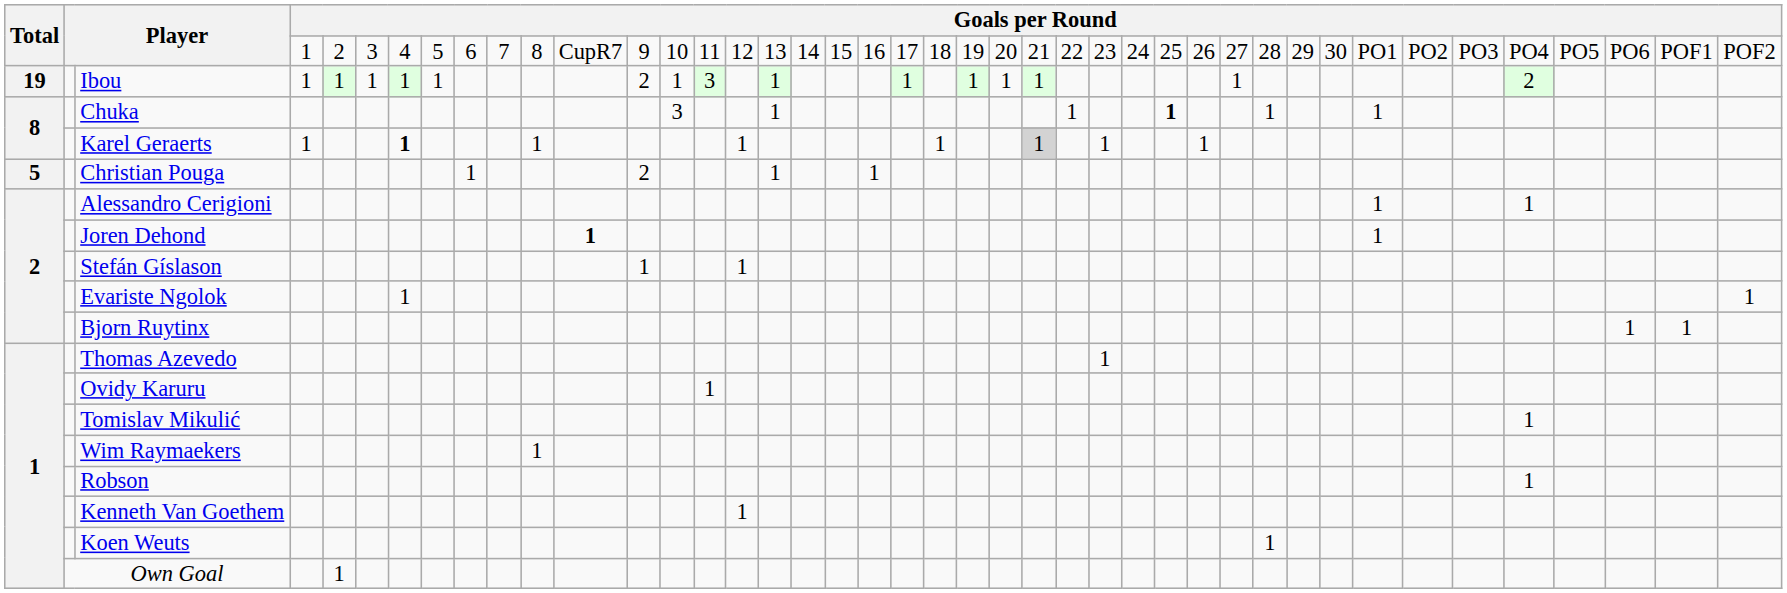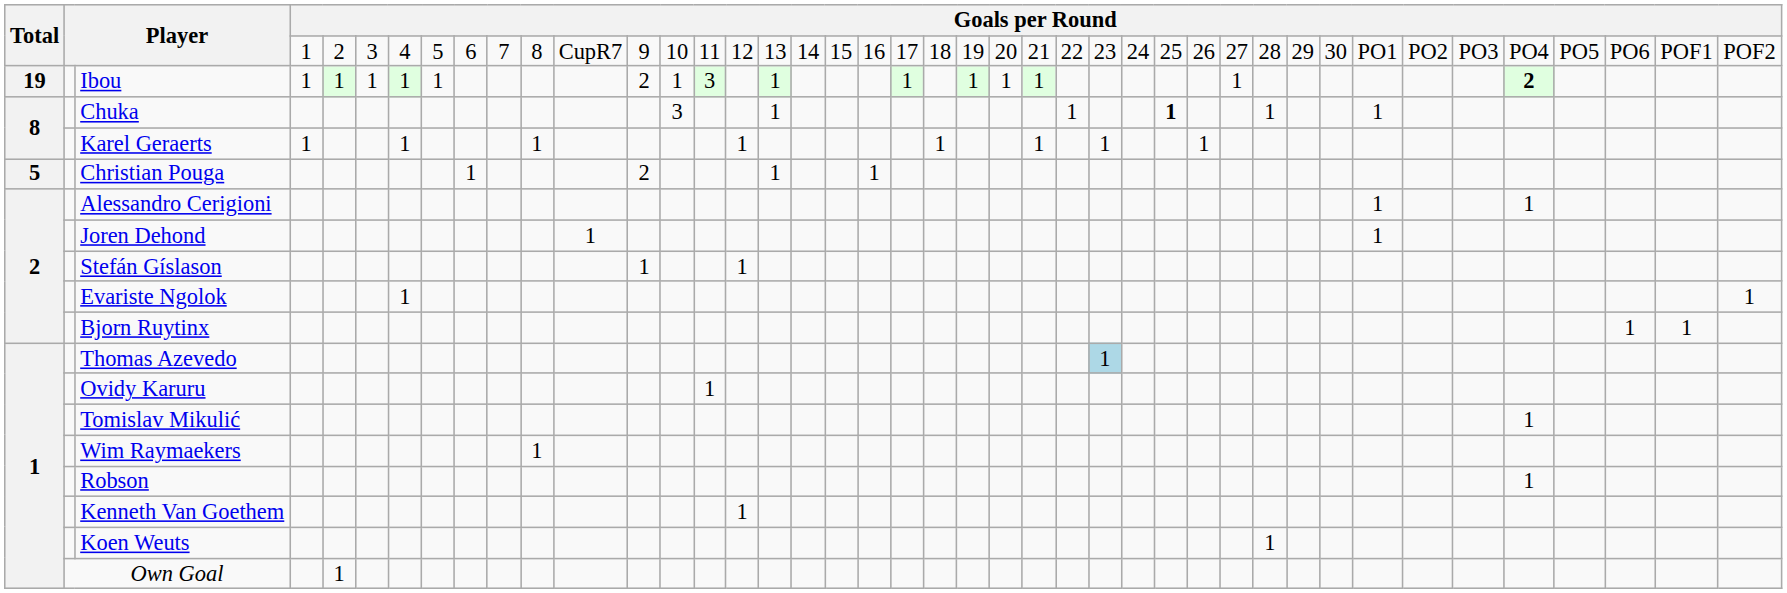Ibou | column 38: normal -> bold
Karel Geraerts | column 7: bold -> normal
Karel Geraerts | column 25: lightgrey background -> no background
Joren Dehond | column 12: bold -> normal
Thomas Azevedo | column 27: no background -> lightblue background
